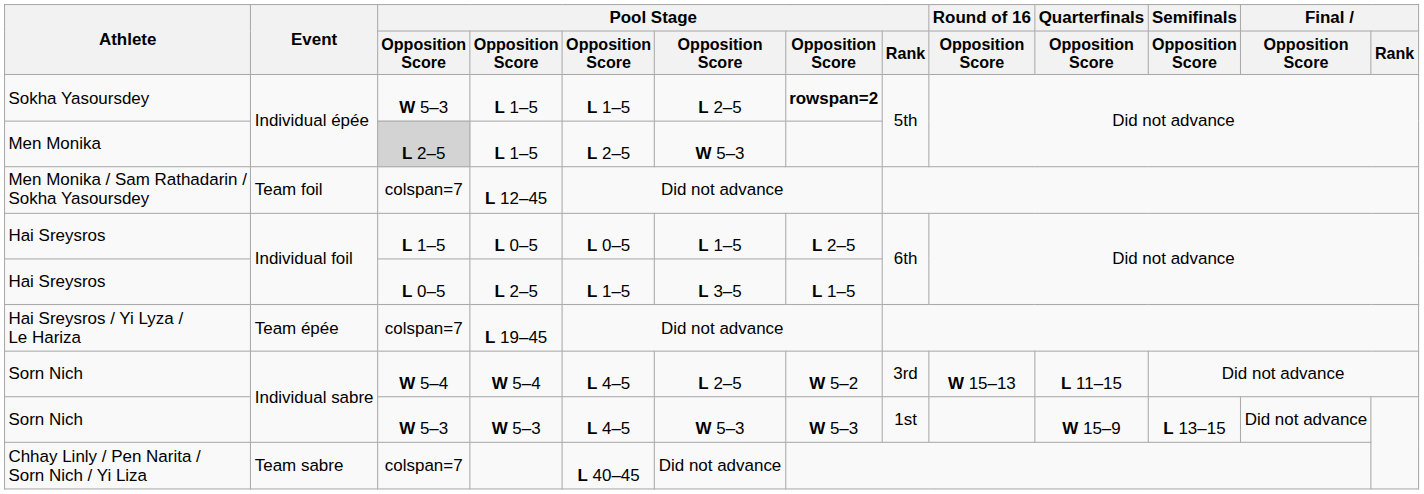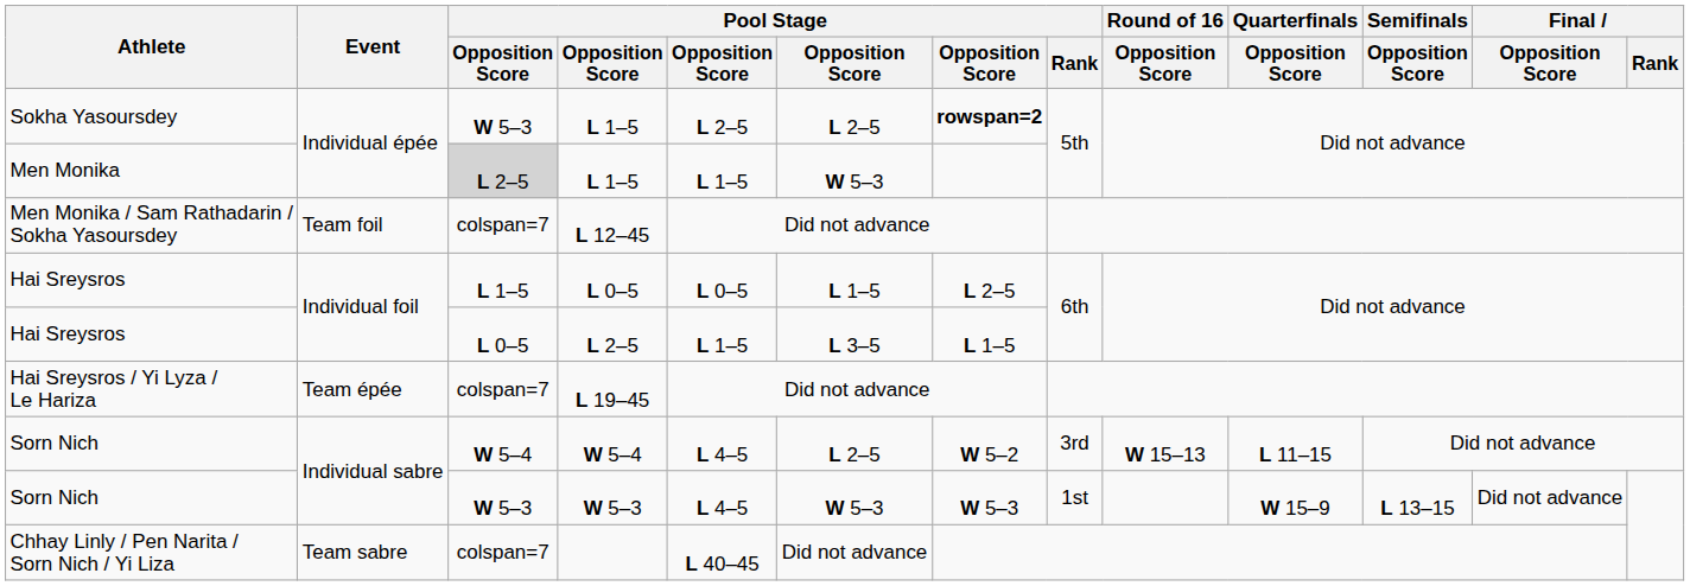Sokha Yasoursdey / L 1–5 | column 5: L 1–5 -> L 2–5
Men Monika / L 1–5 | column 5: L 2–5 -> L 1–5
